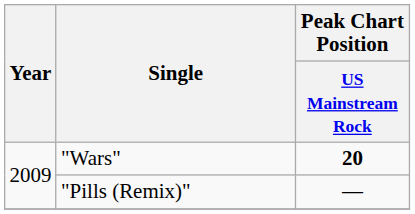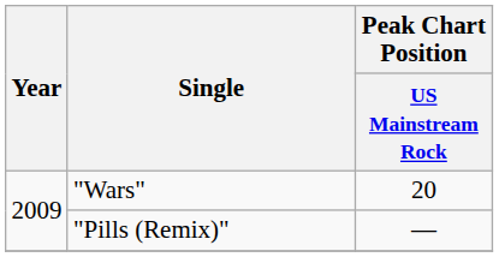"Wars" | Peak Chart Position / US Mainstream Rock: bold -> normal
